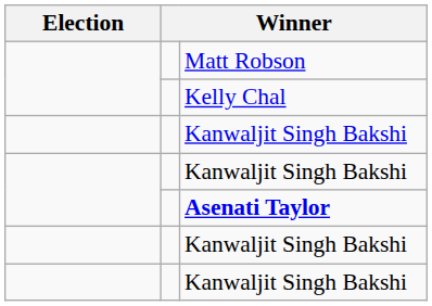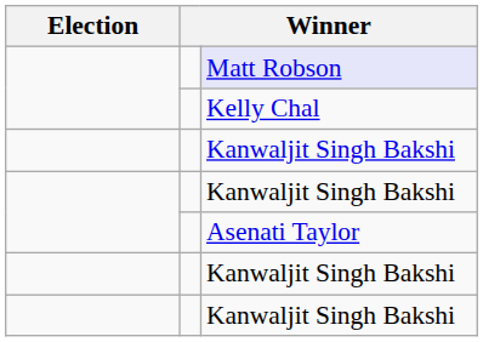Matt Robson | column 3: no background -> lavender background
Asenati Taylor | column 3: bold -> normal
